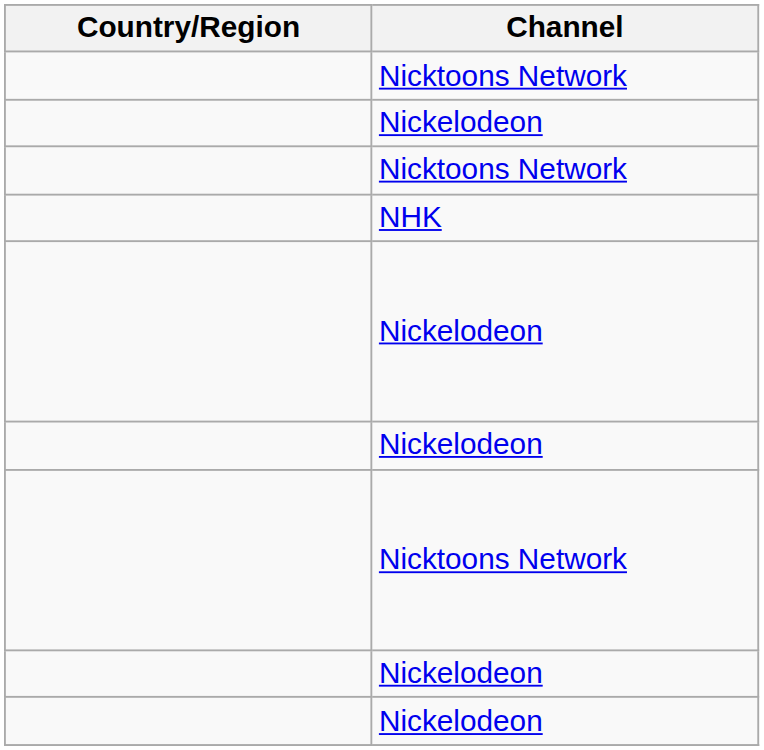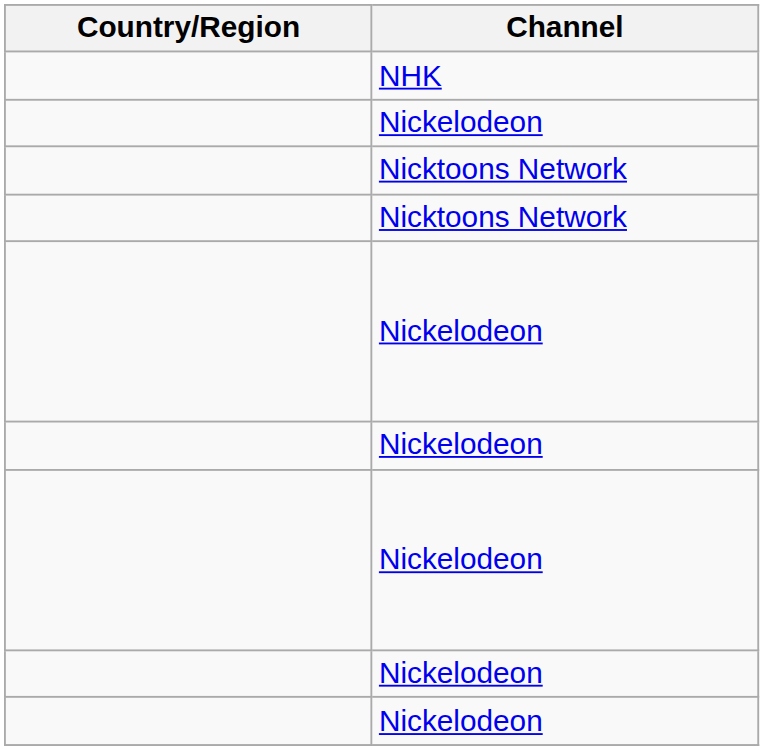row 2 | Channel: Nicktoons Network -> NHK
row 5 | Channel: NHK -> Nicktoons Network
row 8 | Channel: Nicktoons Network -> Nickelodeon
